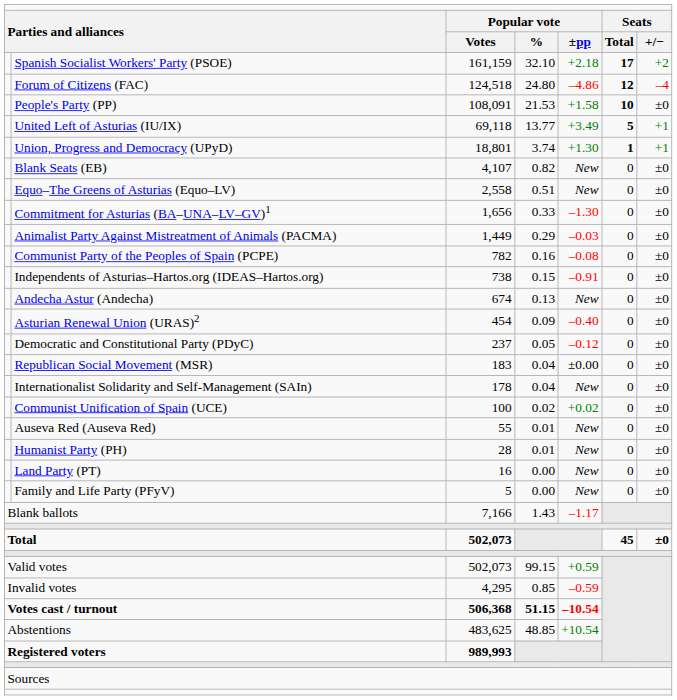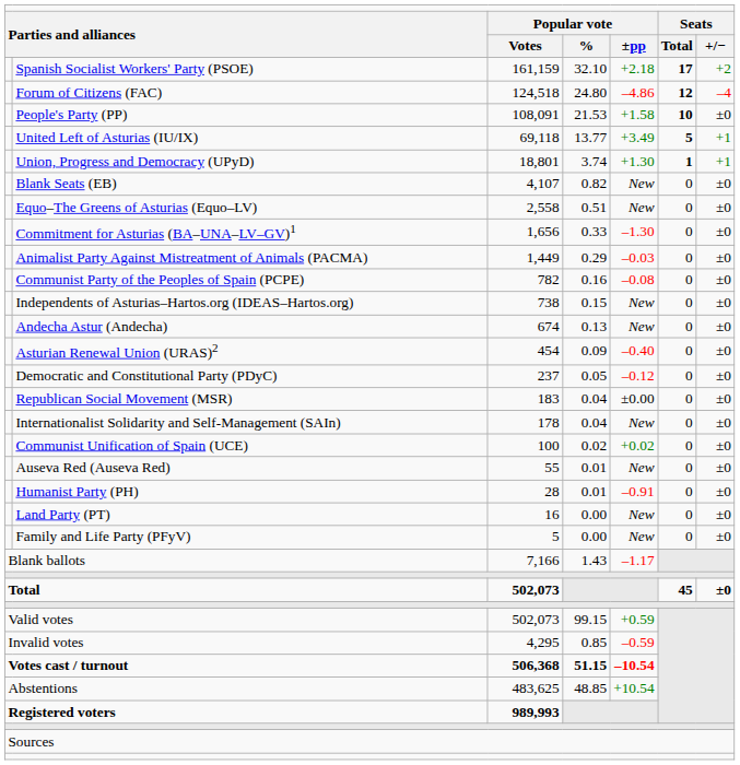Independents of Asturias–Hartos.org (IDEAS–Hartos.org) | column 5: –0.91 -> New
Humanist Party (PH) | column 5: New -> –0.91
